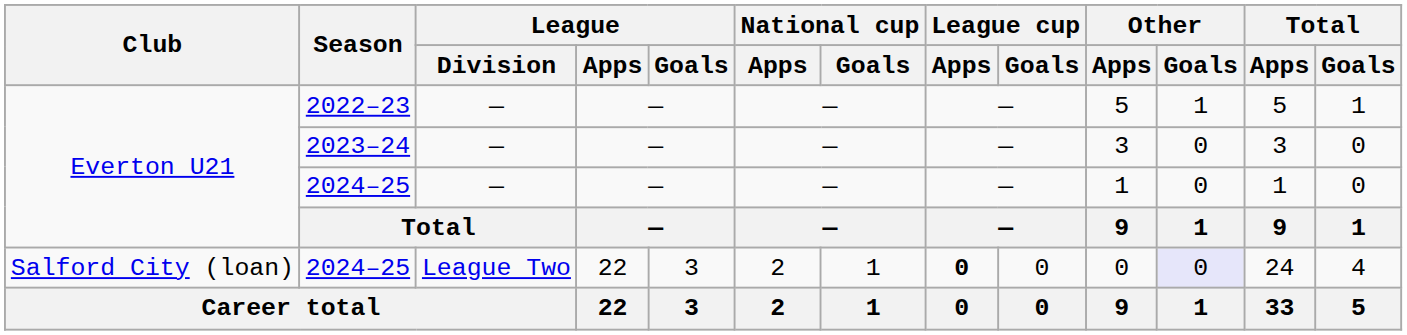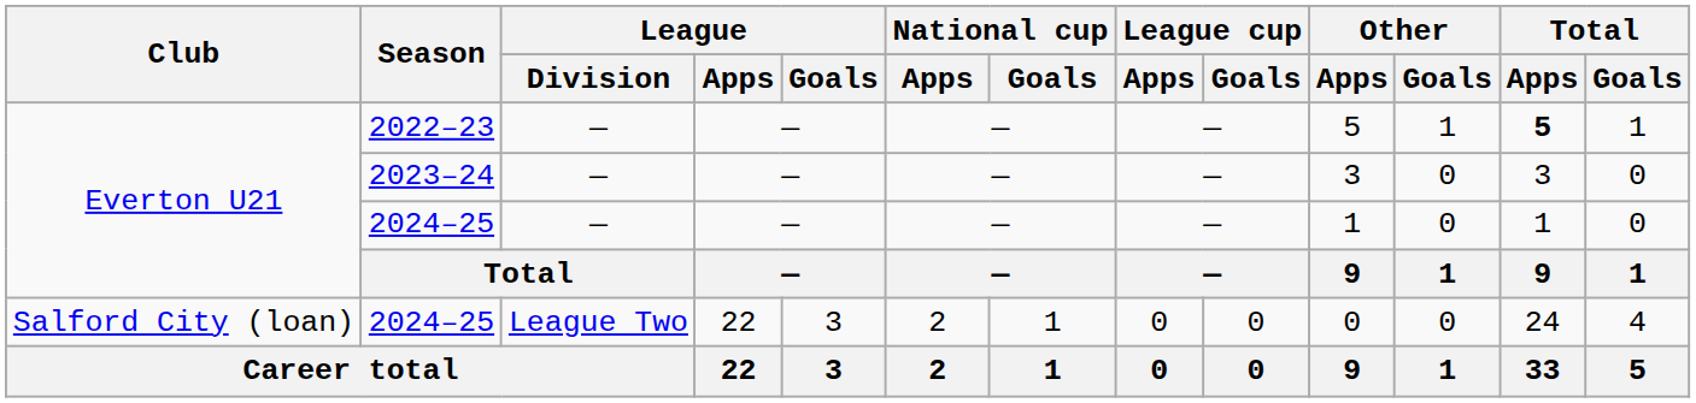2022–23 | Total / Apps: normal -> bold
Salford City (loan) / 2024–25 | League cup / Apps: bold -> normal
Salford City (loan) / 2024–25 | Other / Goals: lavender background -> no background
